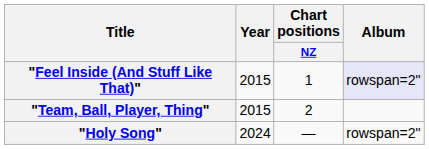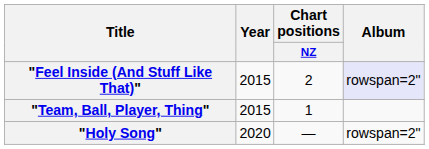"Feel Inside (And Stuff Like That)" | Chart positions / NZ: 1 -> 2
"Team, Ball, Player, Thing" | Chart positions / NZ: 2 -> 1
"Holy Song" | Year: 2024 -> 2020
